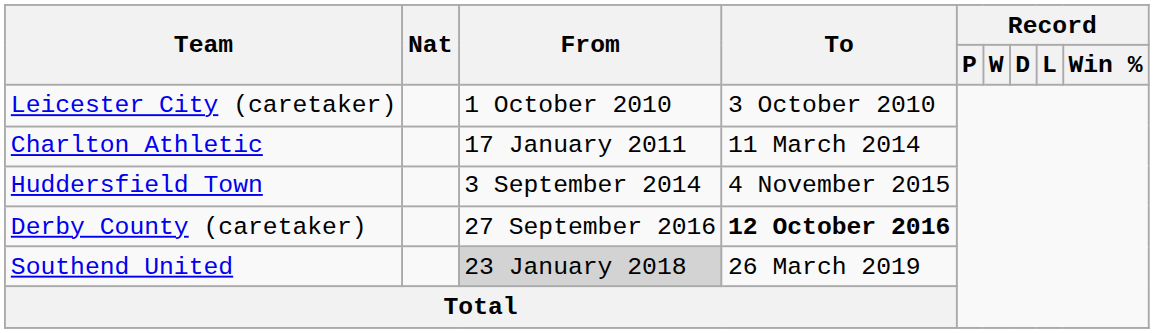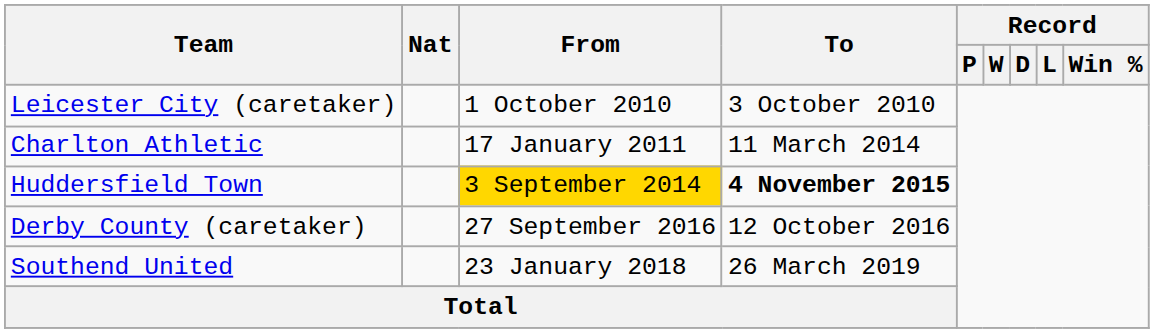Huddersfield Town | From: no background -> gold background
Huddersfield Town | To: normal -> bold
Derby County (caretaker) | To: bold -> normal
Southend United | From: lightgrey background -> no background
